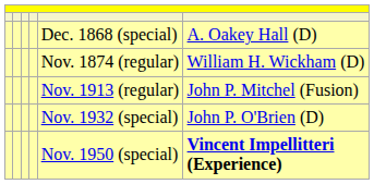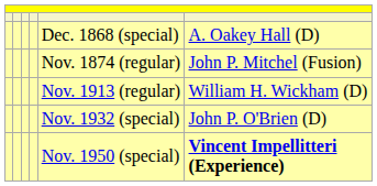row 4 | column 6: William H. Wickham (D) -> John P. Mitchel (Fusion)
row 5 | column 6: John P. Mitchel (Fusion) -> William H. Wickham (D)
